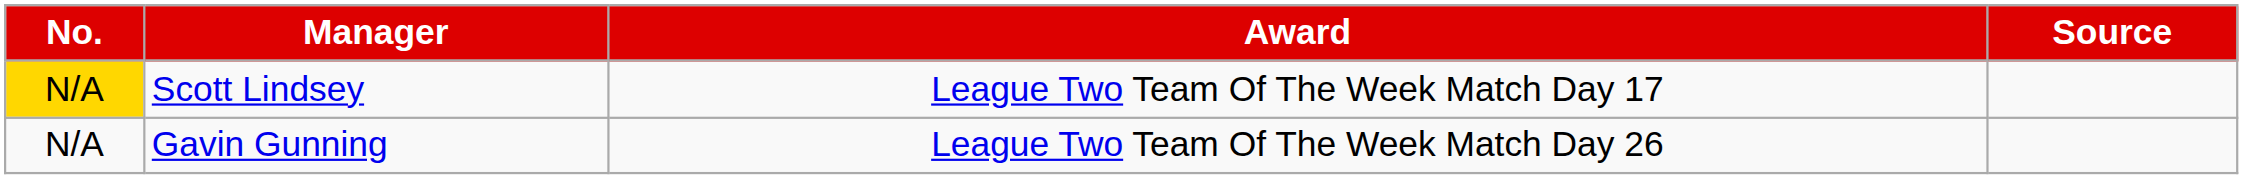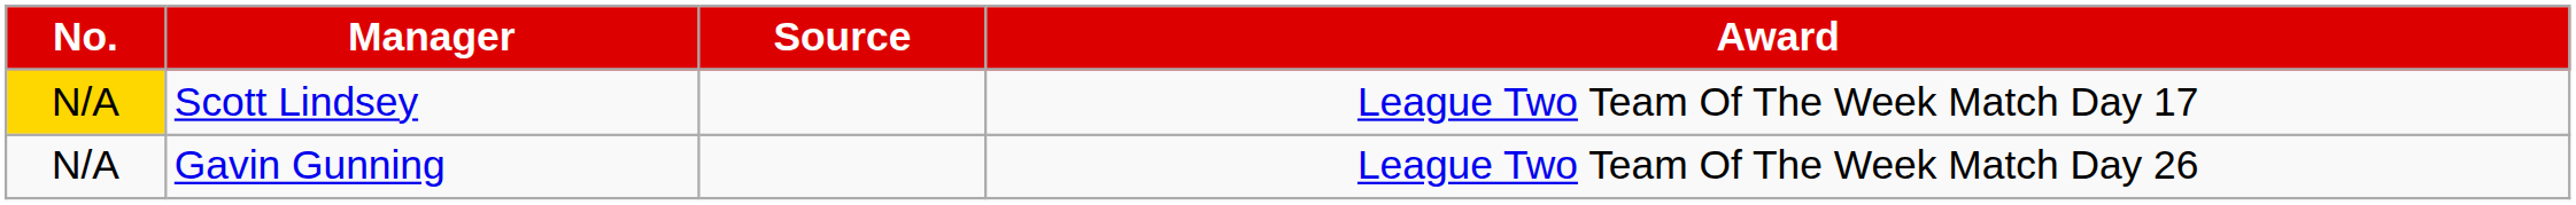columns swapped: Award <-> Source
